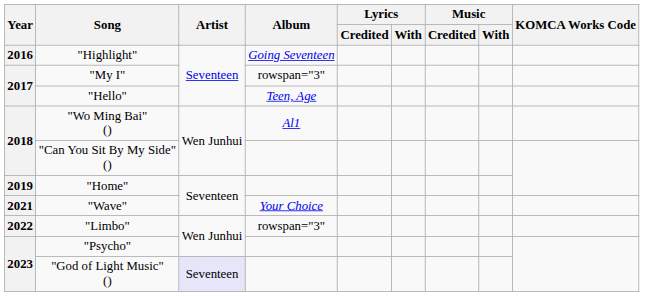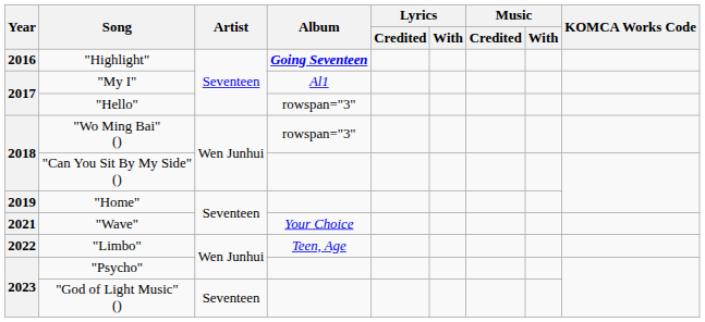"Highlight" | Album: normal -> bold
"My I" | Album: rowspan="3" -> Al1
"Hello" | Album: Teen, Age -> rowspan="3"
"Wo Ming Bai" () | Album: Al1 -> rowspan="3"
"Limbo" | Album: rowspan="3" -> Teen, Age
"God of Light Music" () | Artist: lavender background -> no background
